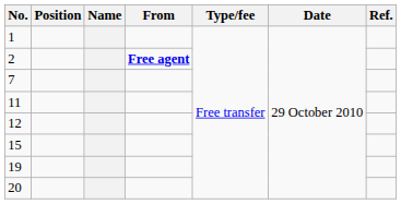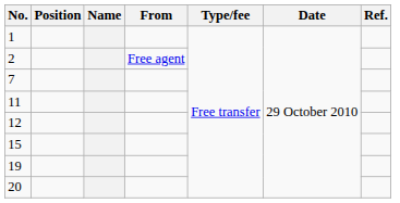2 | From: bold -> normal
